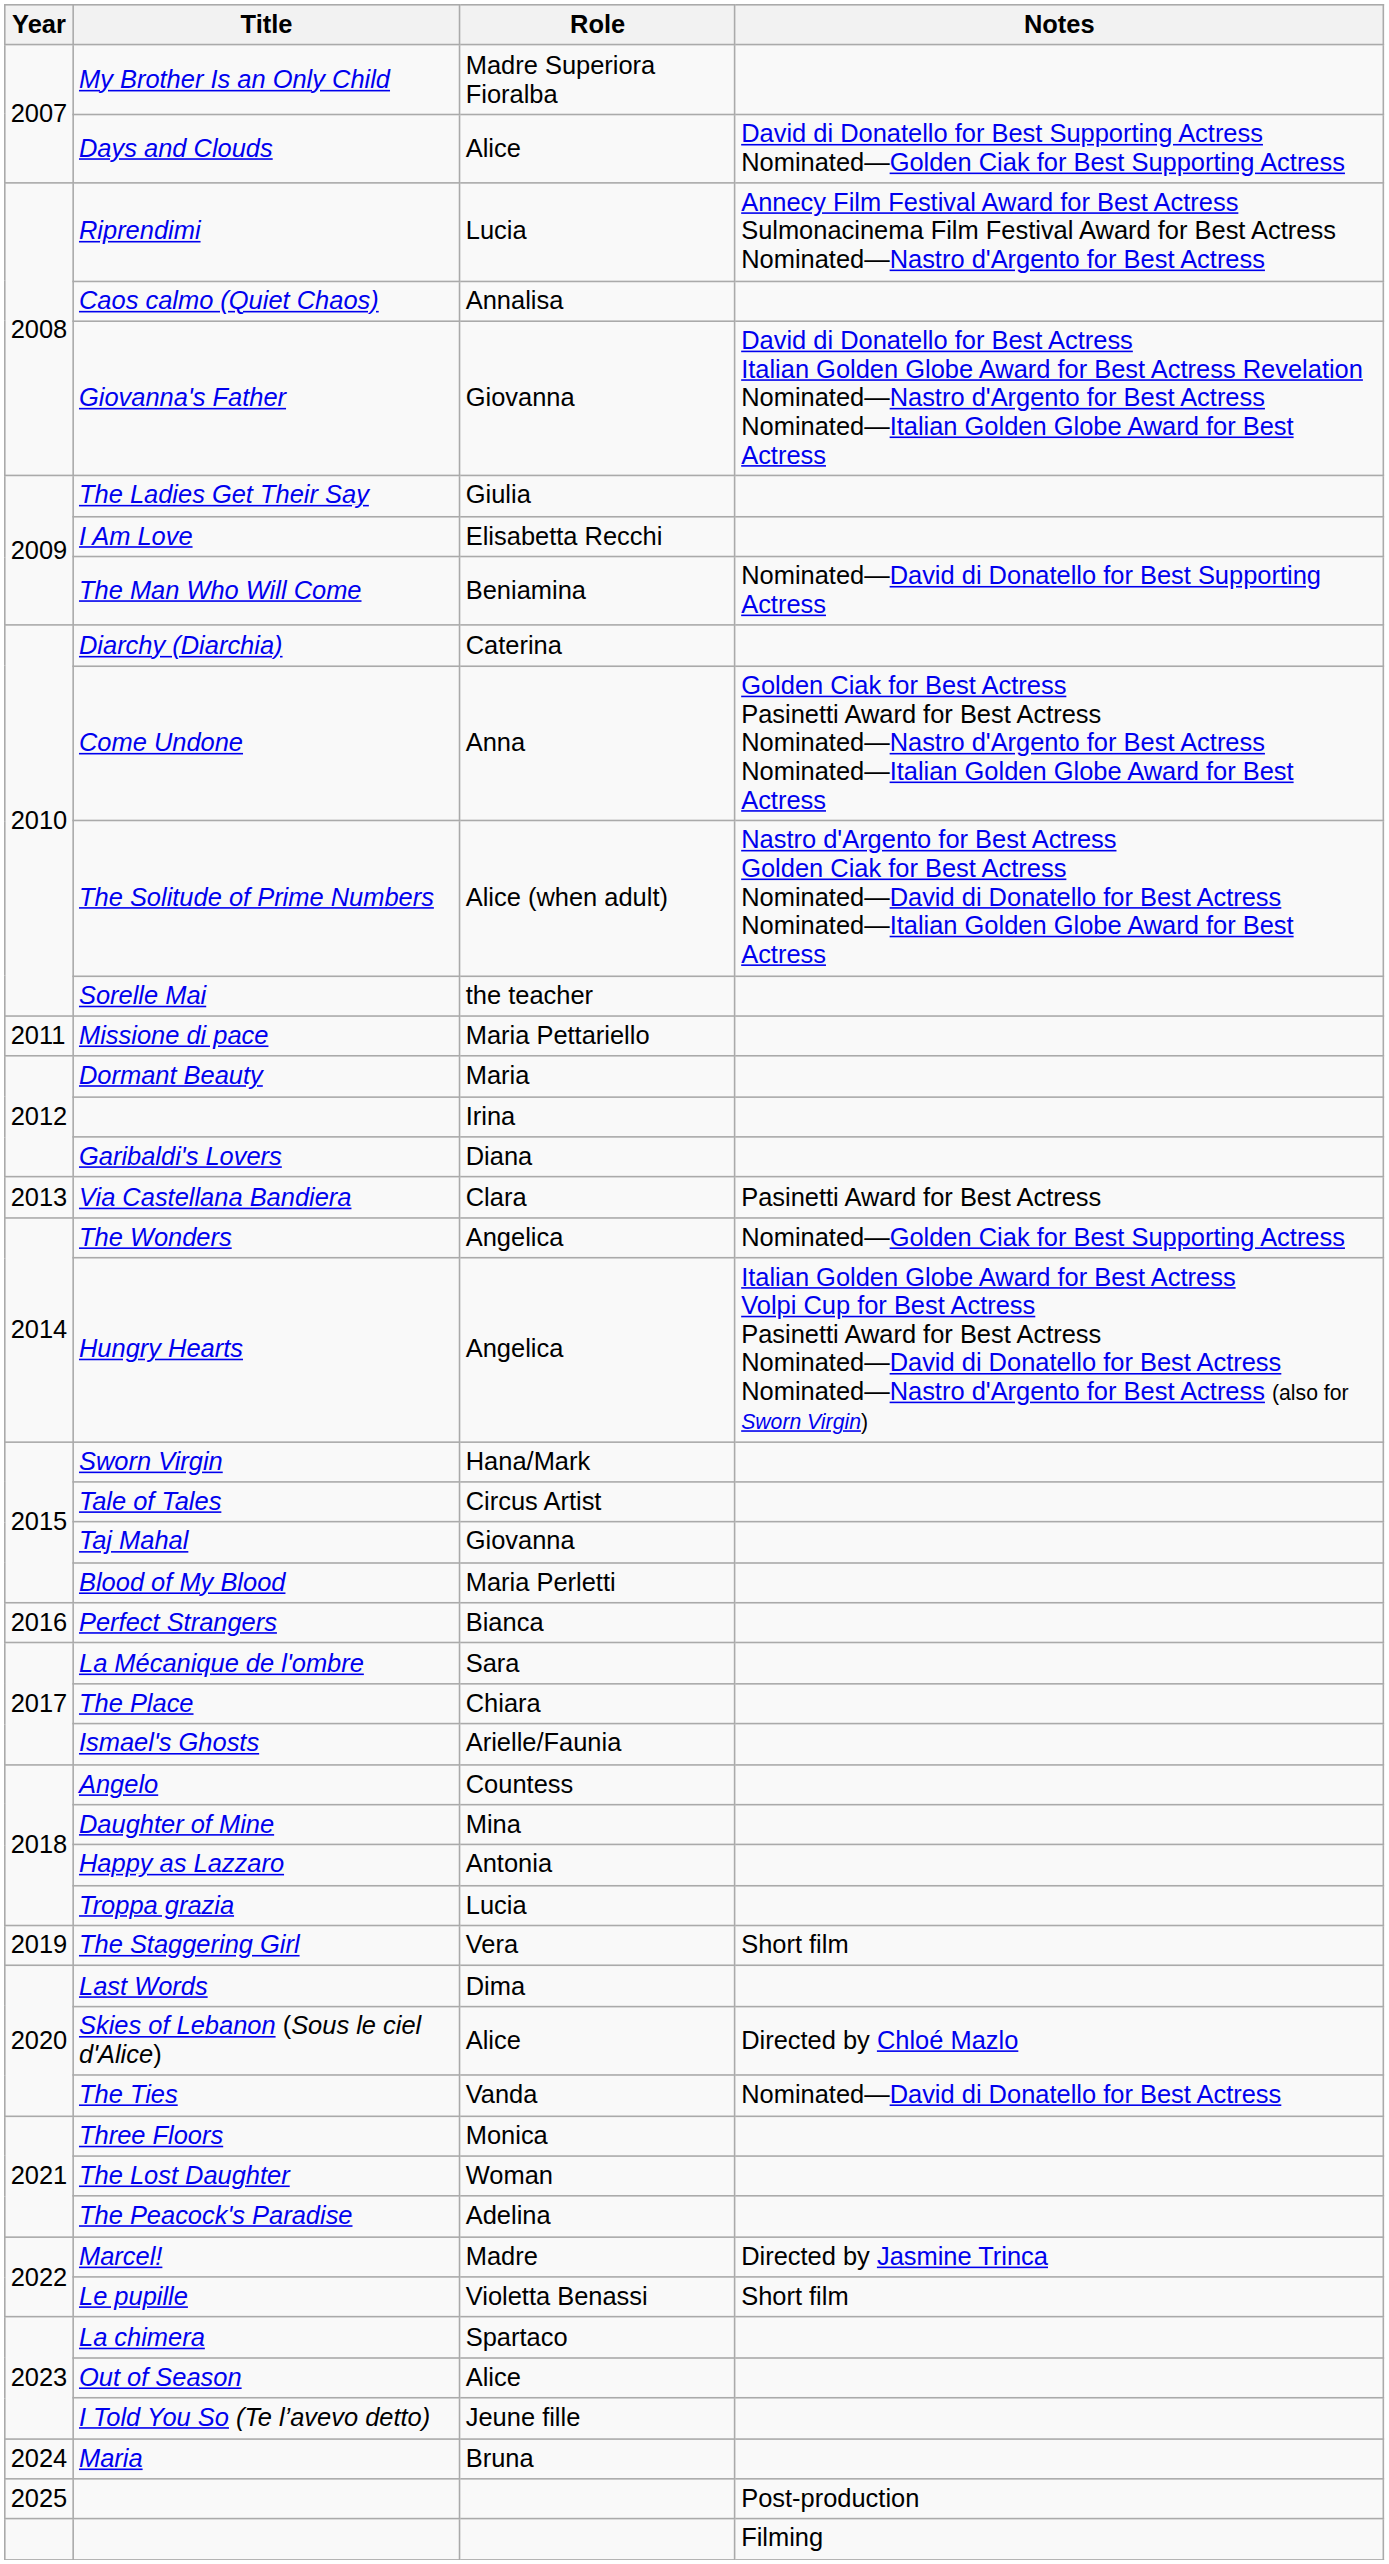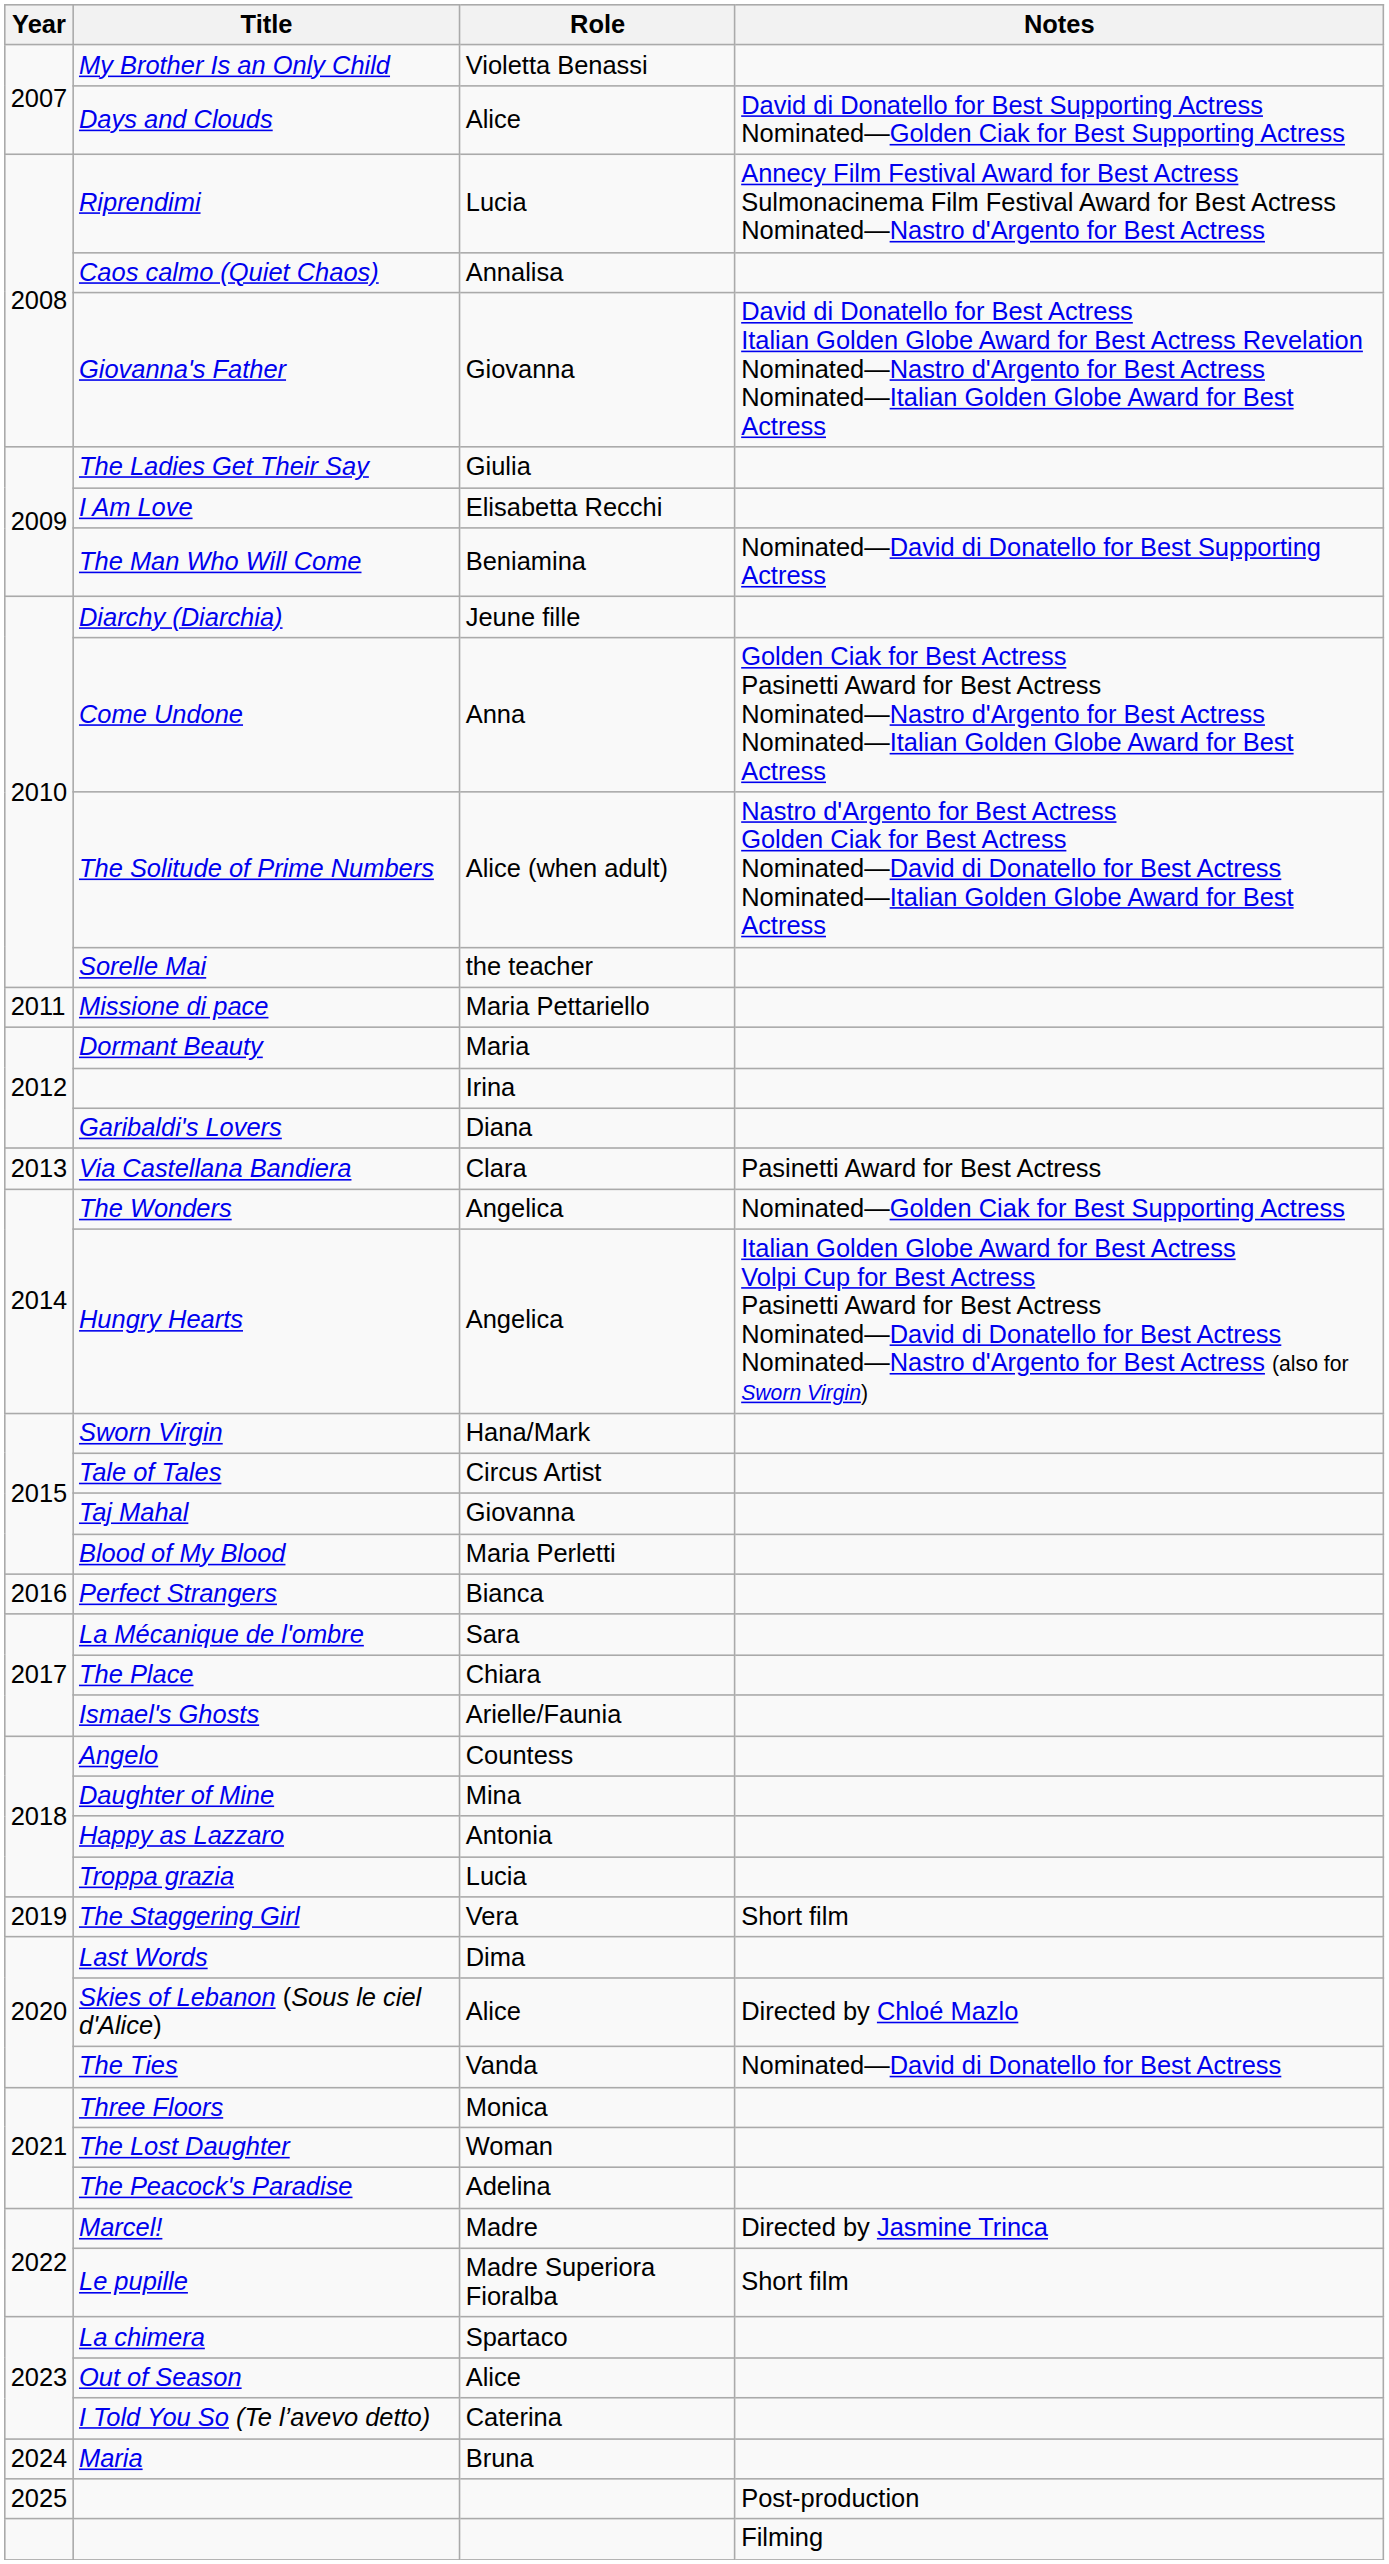My Brother Is an Only Child | Role: Madre Superiora Fioralba -> Violetta Benassi
Diarchy (Diarchia) | Role: Caterina -> Jeune fille
Le pupille | Role: Violetta Benassi -> Madre Superiora Fioralba
I Told You So (Te l’avevo detto) | Role: Jeune fille -> Caterina
